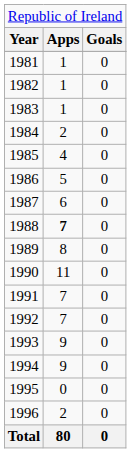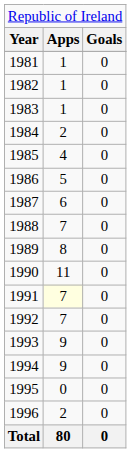1988 | column 2: bold -> normal
1991 | column 2: no background -> lightyellow background
